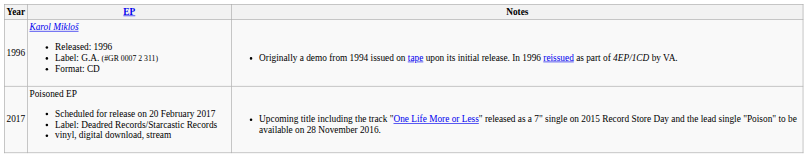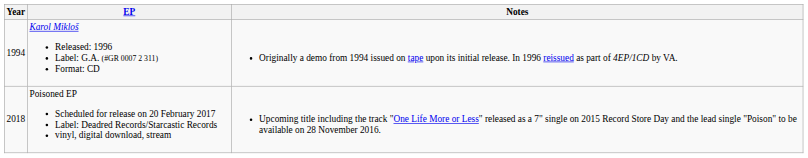row 2 | Year: 1996 -> 1994
row 3 | Year: 2017 -> 2018
